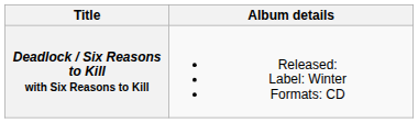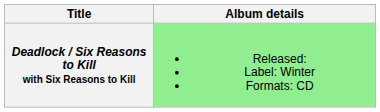Deadlock / Six Reasons to Kill with Six Reasons to Kill | Album details: no background -> lightgreen background
